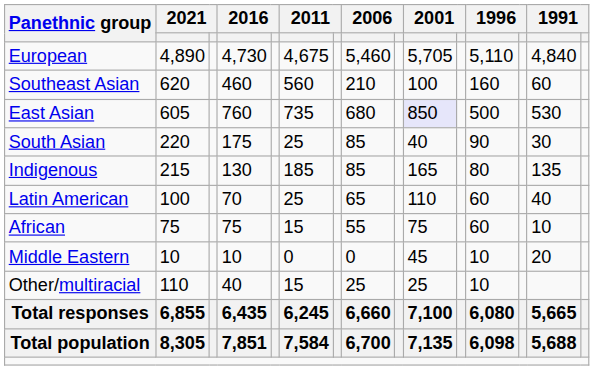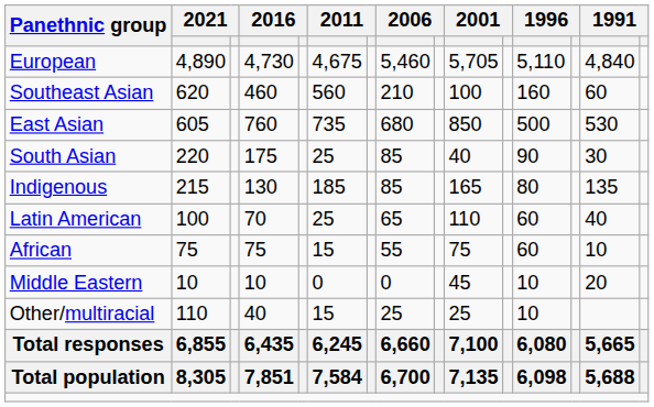East Asian | column 10: lavender background -> no background
